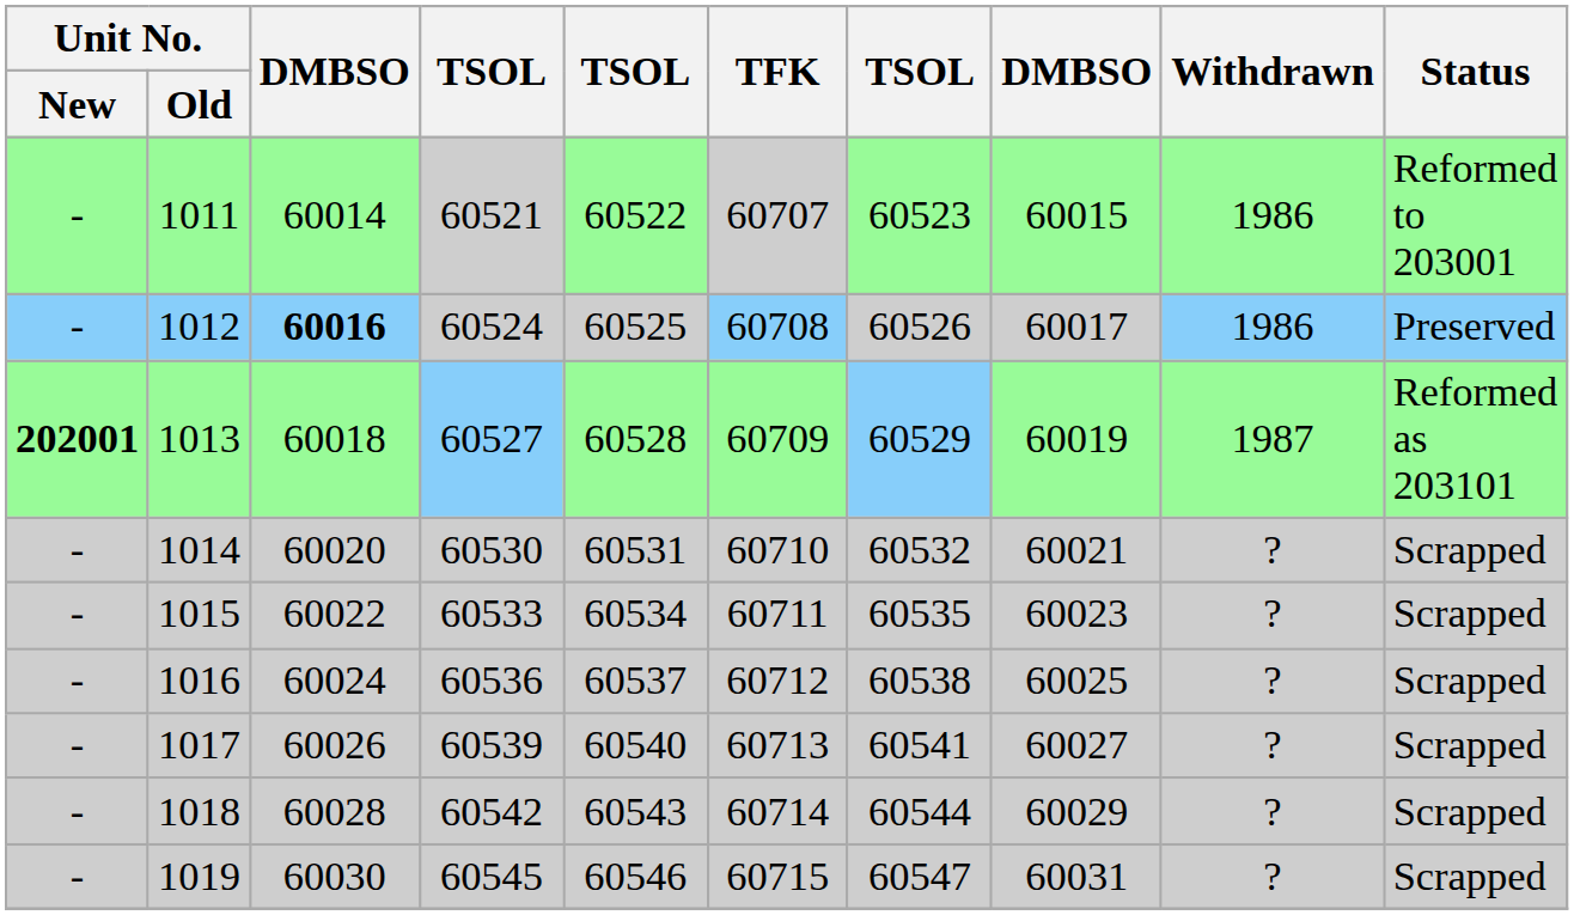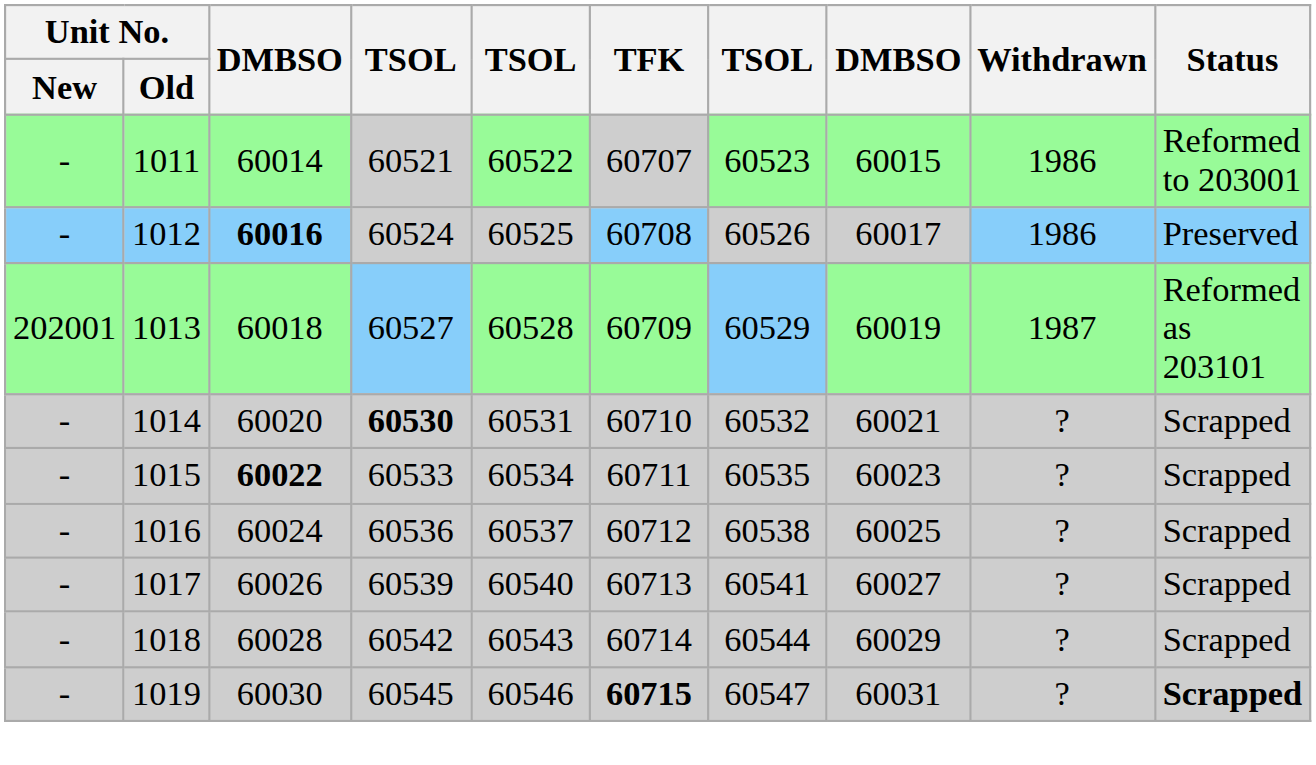1013 | Unit No. / New: bold -> normal
1014 | column 4: normal -> bold
1015 | column 3: normal -> bold
1019 | TFK: normal -> bold
1019 | Status: normal -> bold
